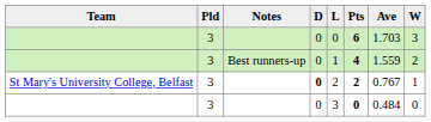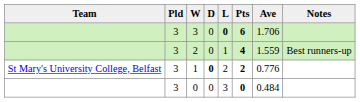columns swapped: W <-> Notes
row 2 | L: normal -> bold
row 2 | Ave: 1.703 -> 1.706
row 4 | Ave: 0.767 -> 0.776
